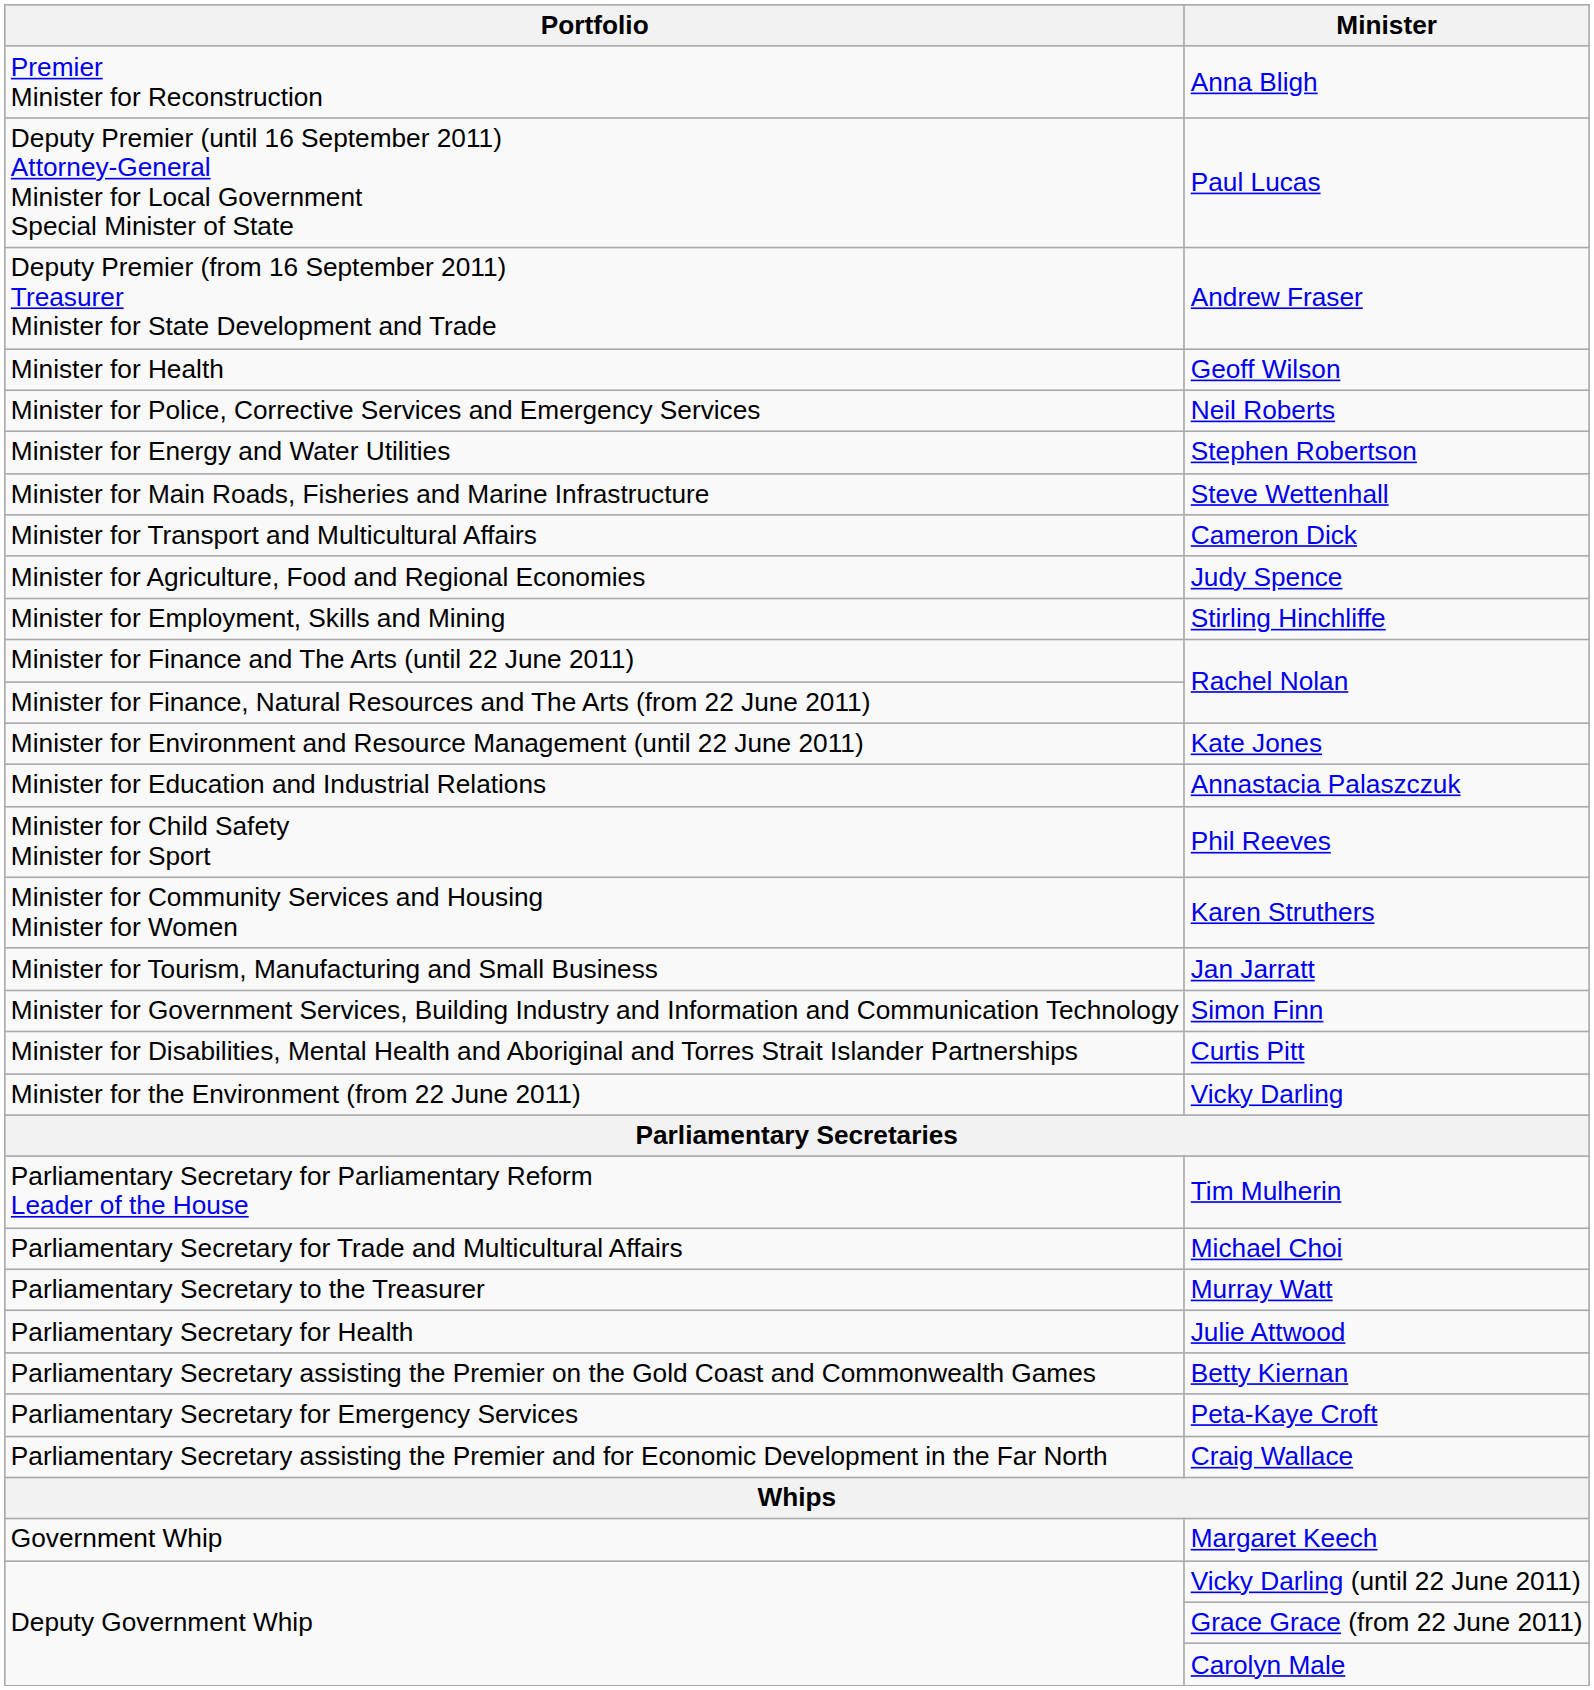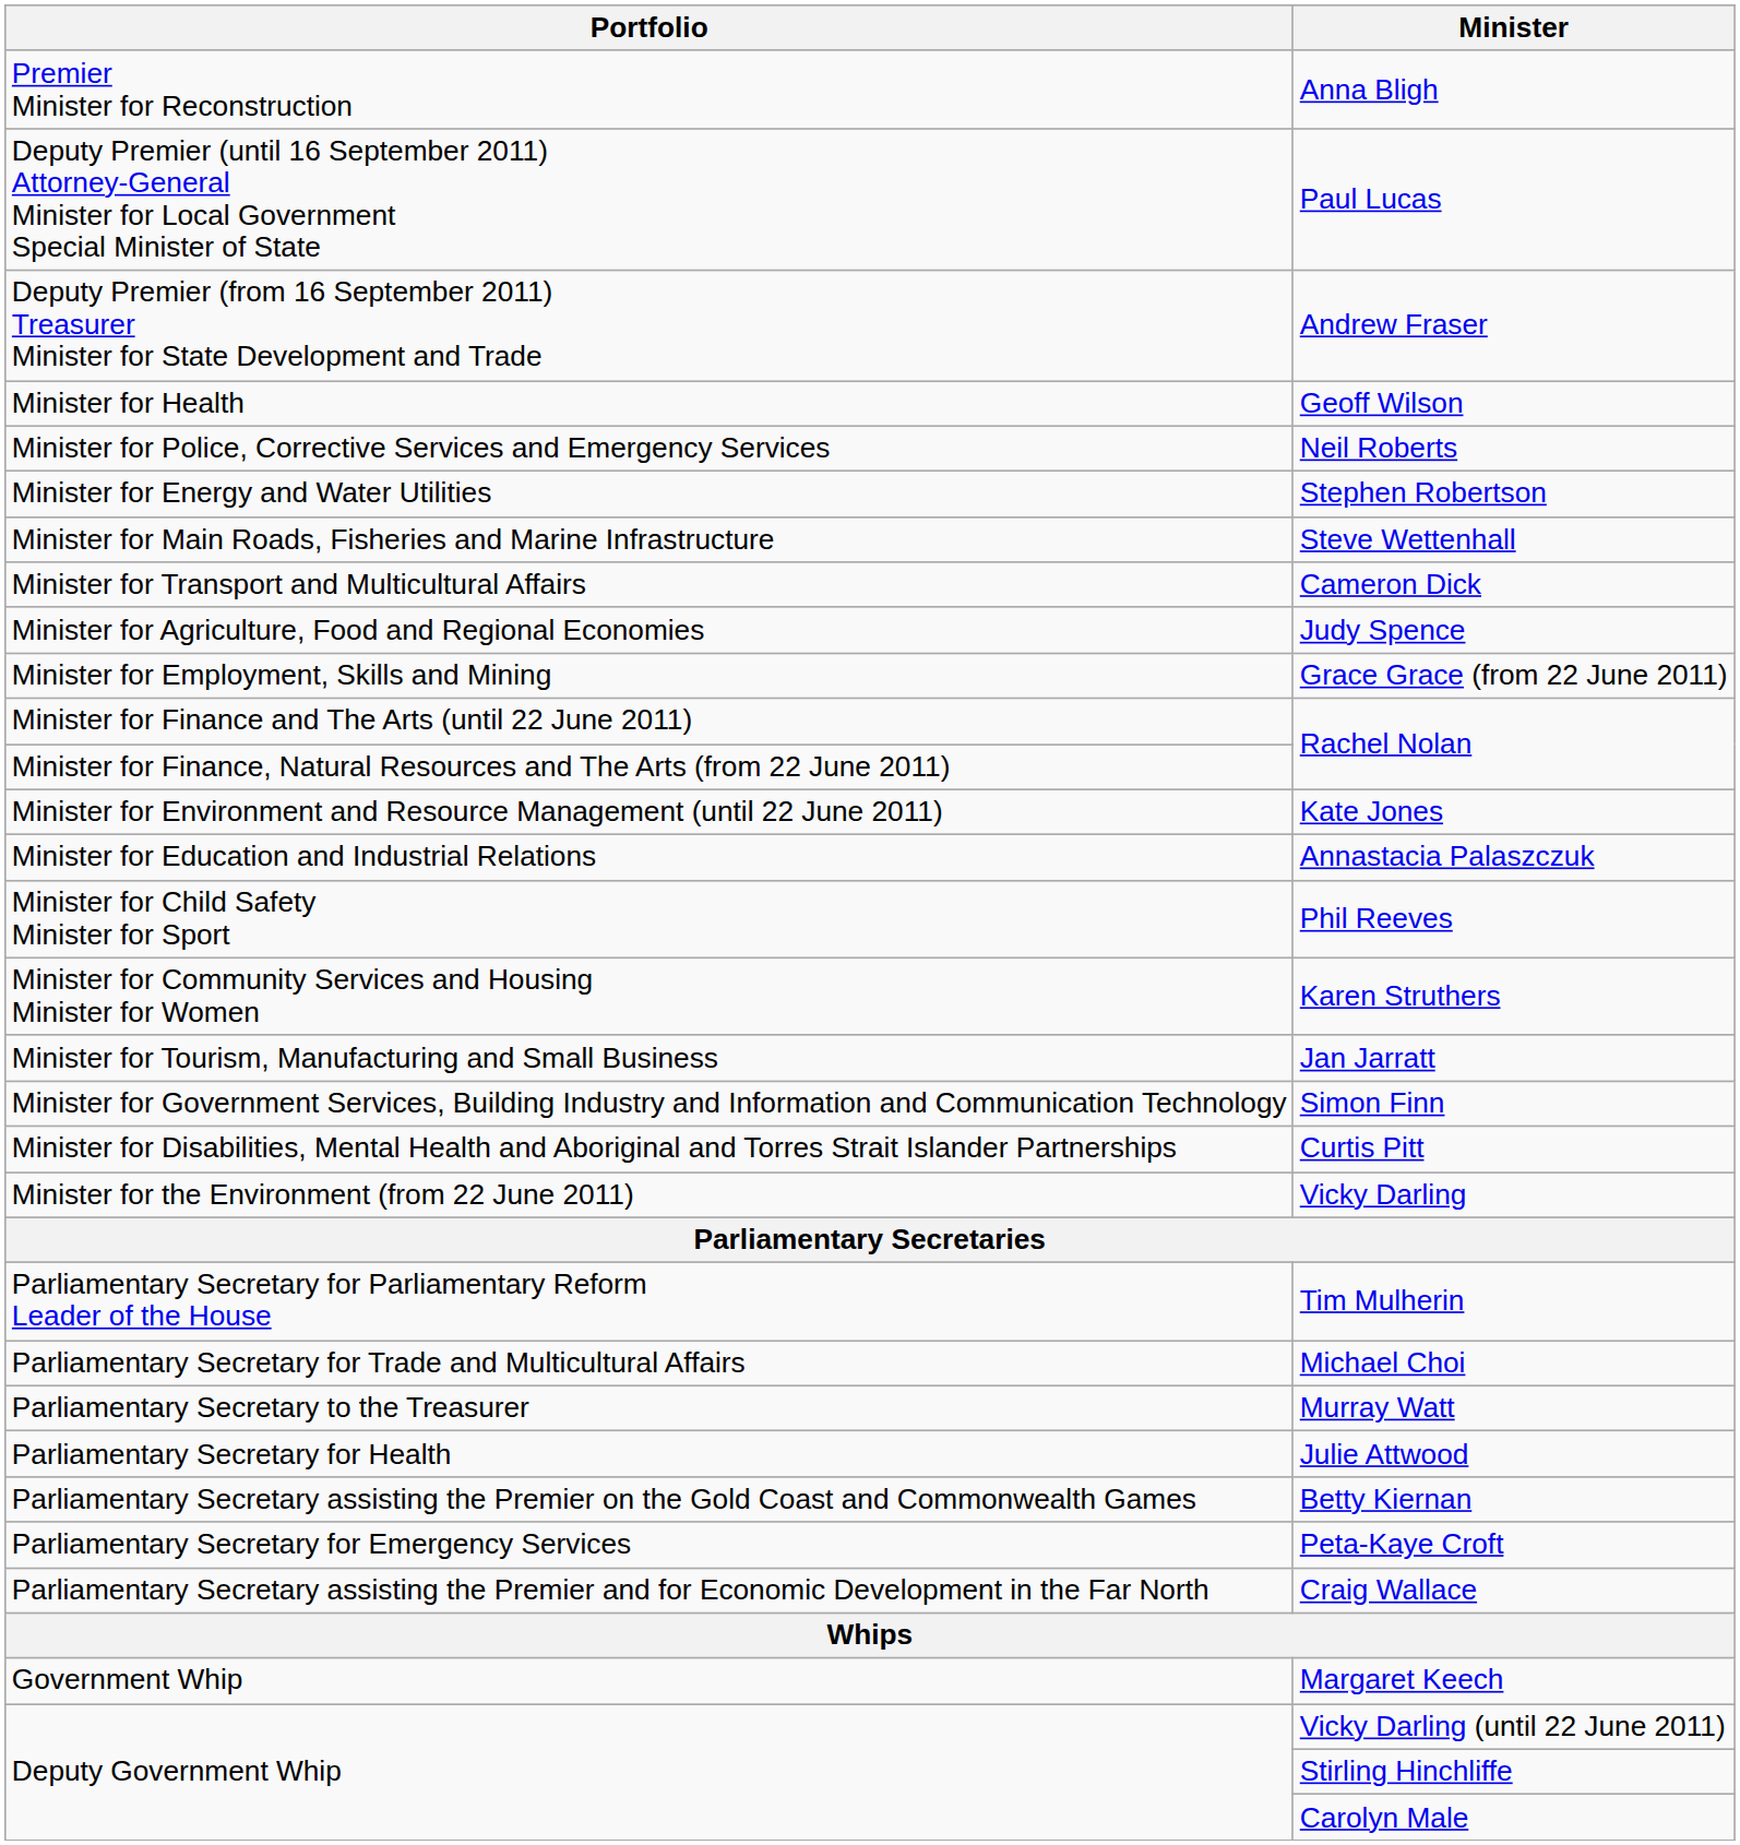row 11 | Minister: Stirling Hinchliffe -> Grace Grace (from 22 June 2011)
row 33 | Minister: Grace Grace (from 22 June 2011) -> Stirling Hinchliffe
